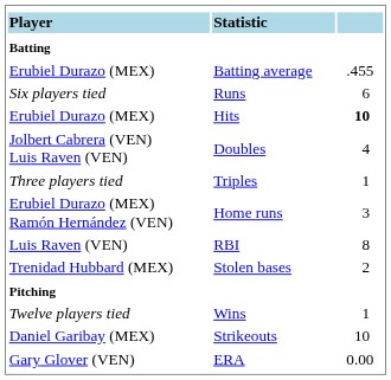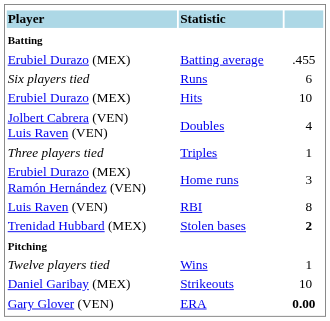Erubiel Durazo (MEX) / Hits | column 3: bold -> normal
Trenidad Hubbard (MEX) | column 3: normal -> bold
Gary Glover (VEN) | column 3: normal -> bold
